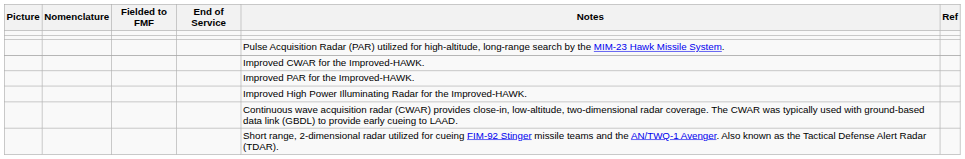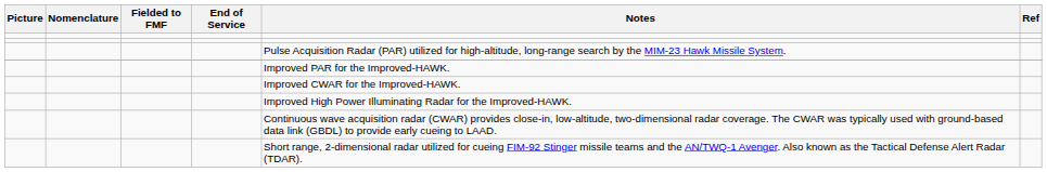row 5 | Notes: Improved CWAR for the Improved-HAWK. -> Improved PAR for the Improved-HAWK.
row 6 | Notes: Improved PAR for the Improved-HAWK. -> Improved CWAR for the Improved-HAWK.
